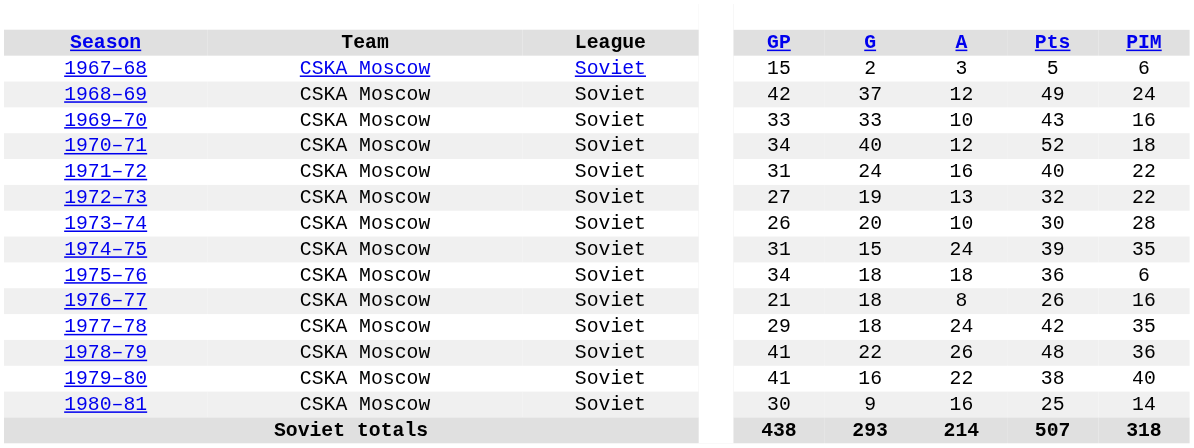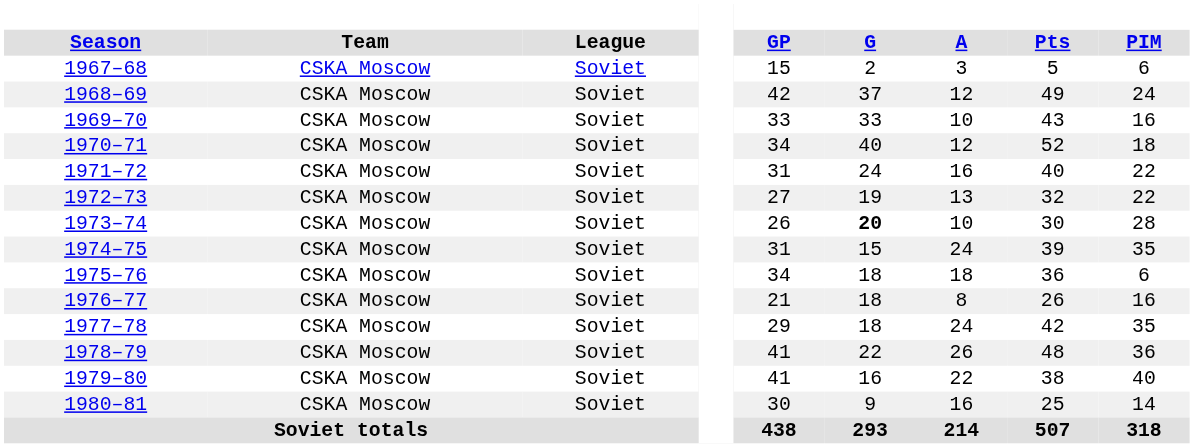1973–74 | G: normal -> bold
